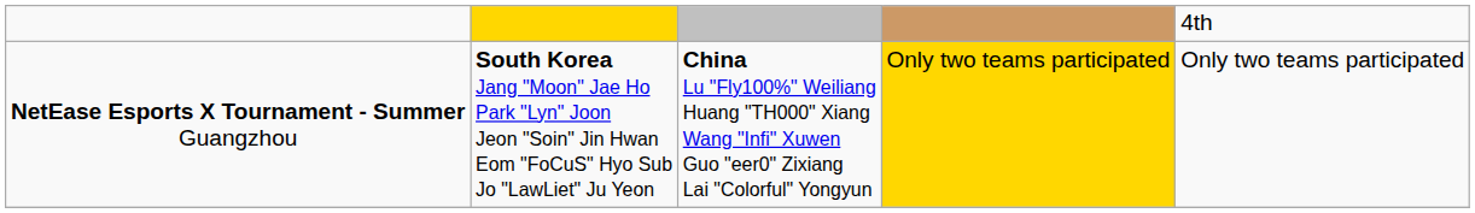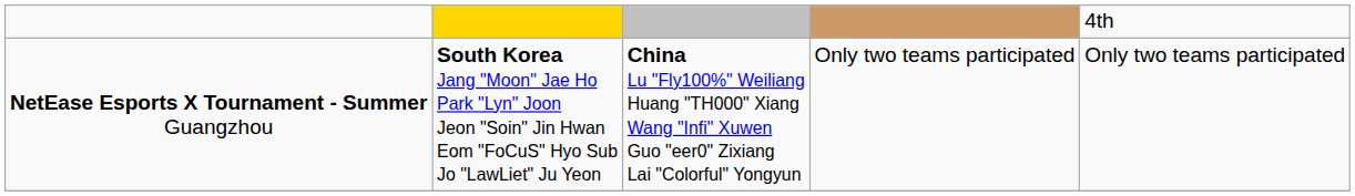NetEase Esports X Tournament - Summer Guangzhou | column 4: gold background -> no background
